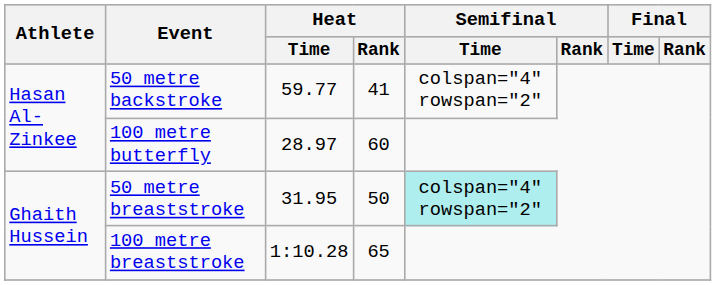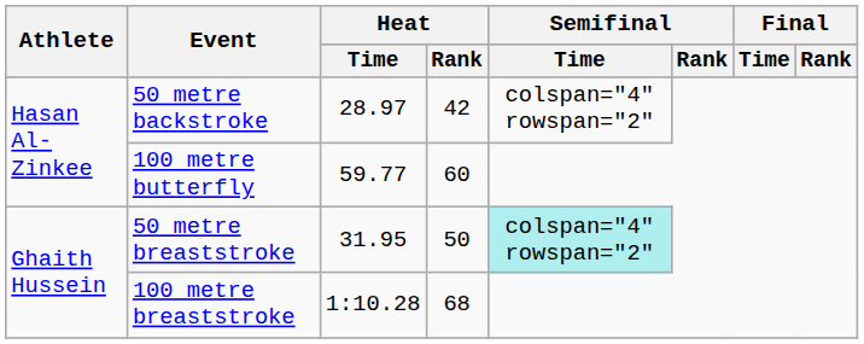50 metre backstroke | Heat / Time: 59.77 -> 28.97
50 metre backstroke | Heat / Rank: 41 -> 42
100 metre butterfly | Heat / Time: 28.97 -> 59.77
100 metre breaststroke | Heat / Rank: 65 -> 68
